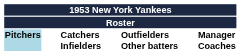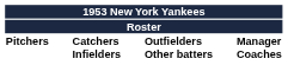Pitchers | column 1: lightblue background -> no background
